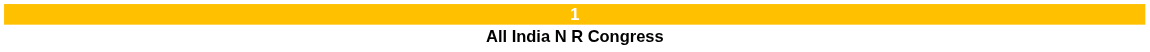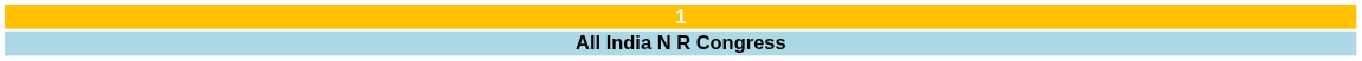row 2 | column 1: no background -> lightblue background
